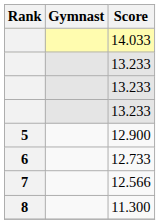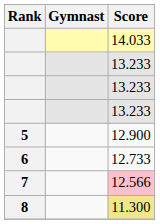12.566 | Score: no background -> pink background
11.300 | Score: no background -> khaki background
